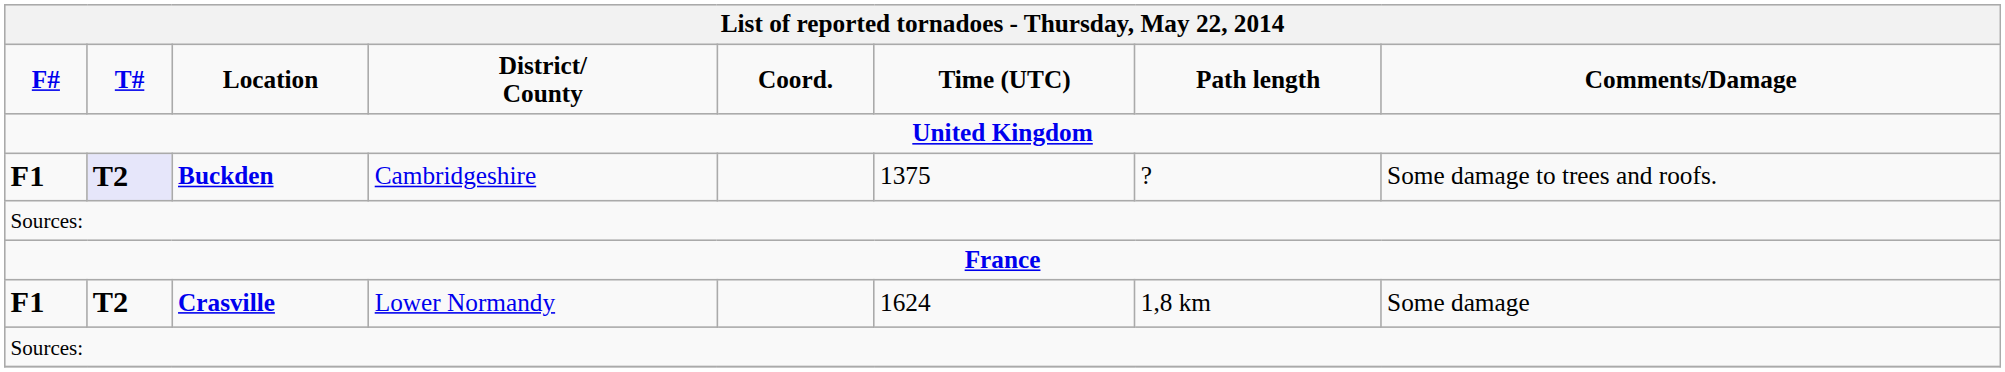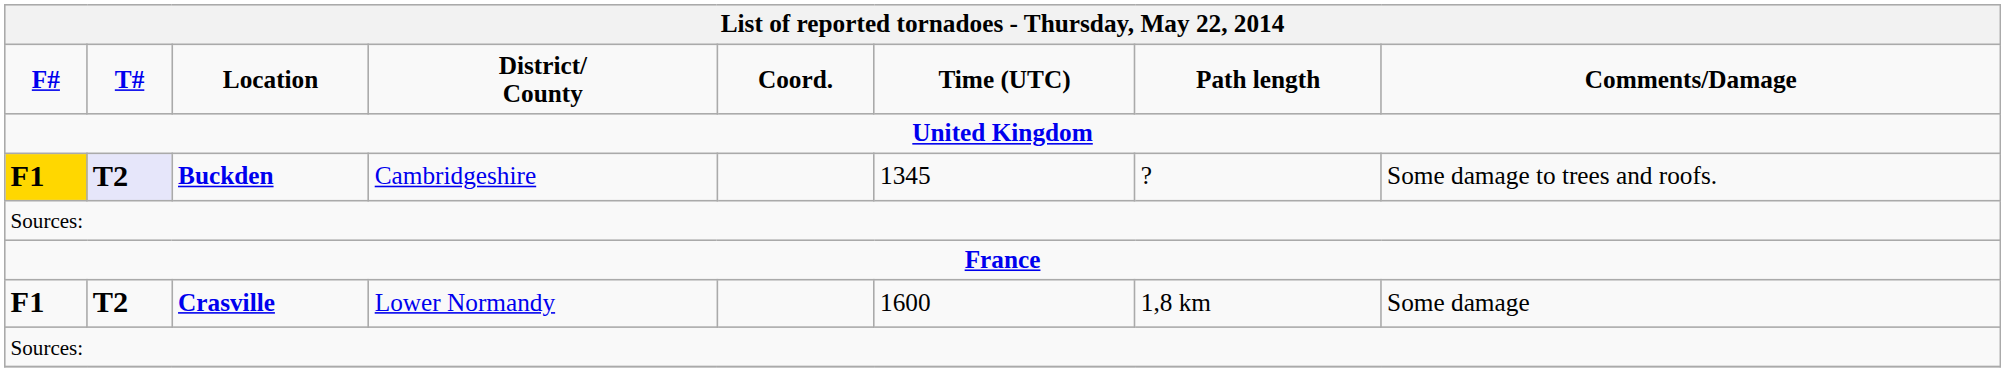Buckden | F#: no background -> gold background
Buckden | Time (UTC): 1375 -> 1345
Crasville | Time (UTC): 1624 -> 1600
